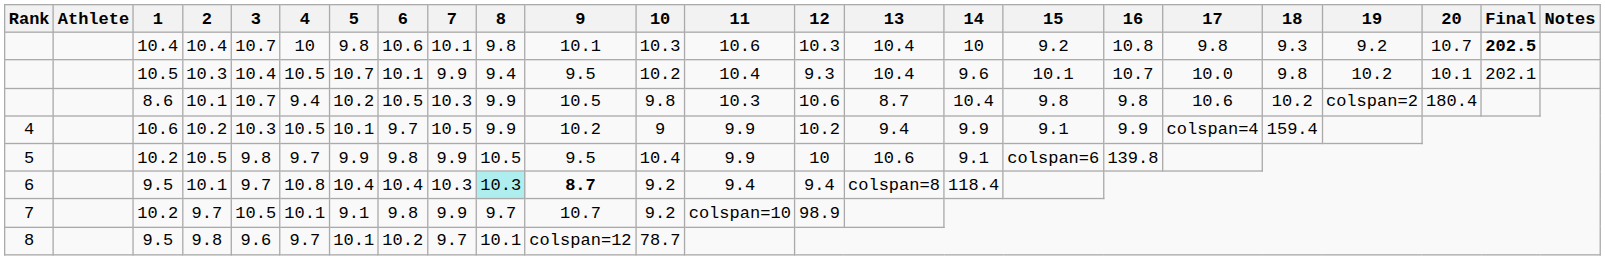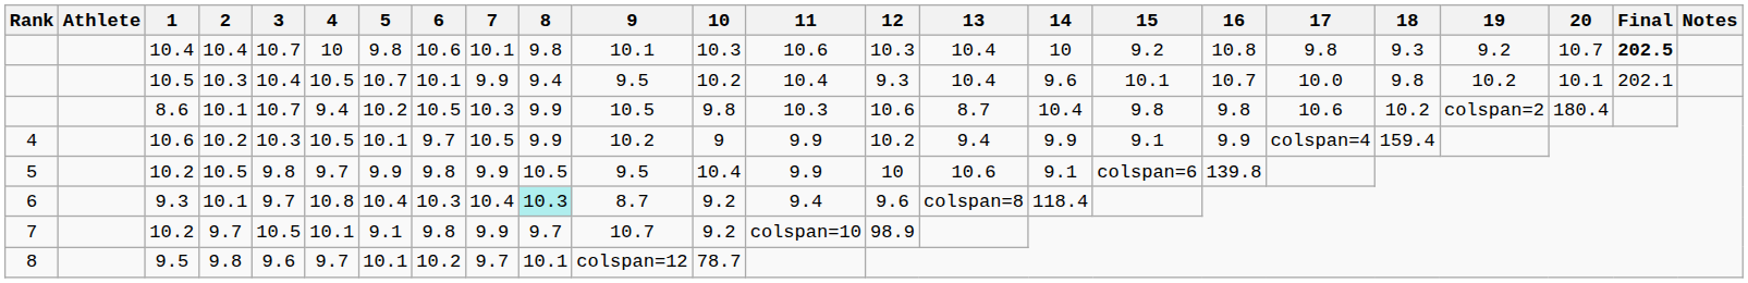6 / 10.1 | 1: 9.5 -> 9.3
6 / 10.1 | 6: 10.4 -> 10.3
6 / 10.1 | 7: 10.3 -> 10.4
6 / 10.1 | 9: bold -> normal
6 / 10.1 | 12: 9.4 -> 9.6
